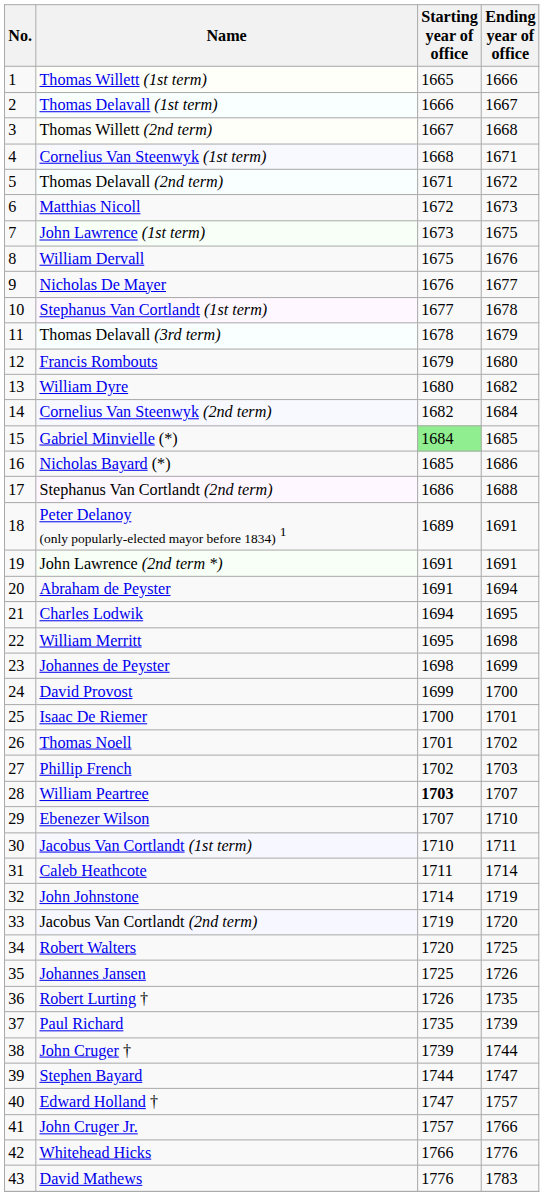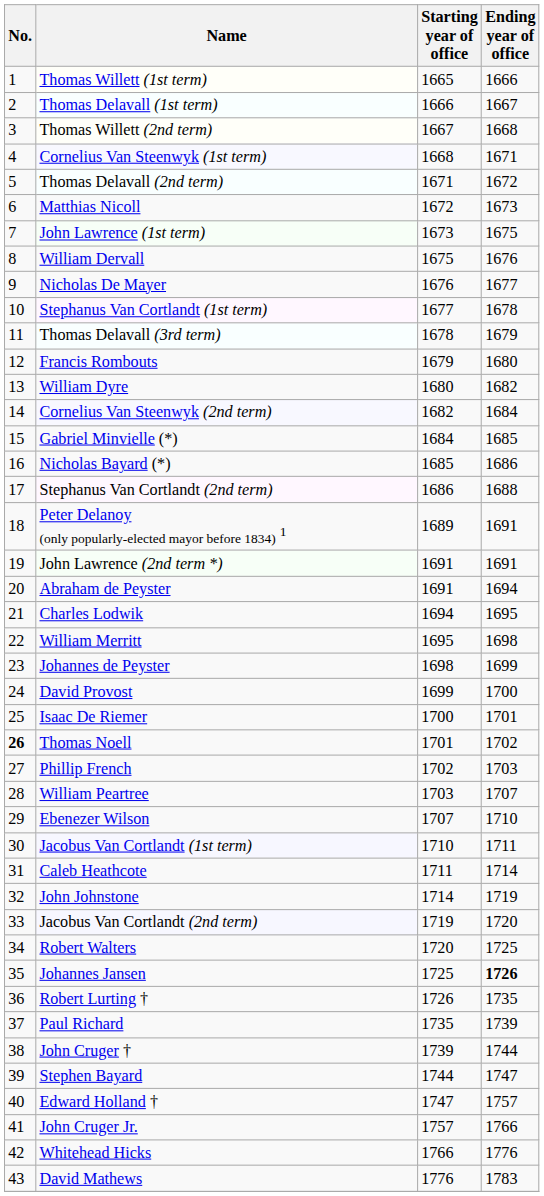Gabriel Minvielle (*) | Starting year of office: lightgreen background -> no background
Thomas Noell | No.: normal -> bold
William Peartree | Starting year of office: bold -> normal
Johannes Jansen | Ending year of office: normal -> bold
